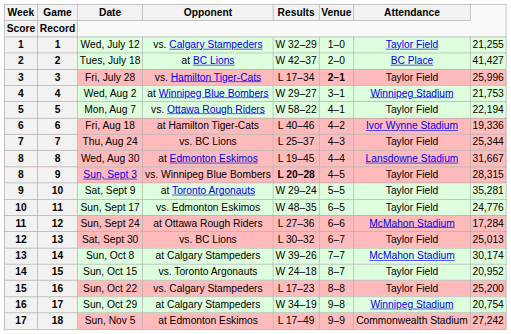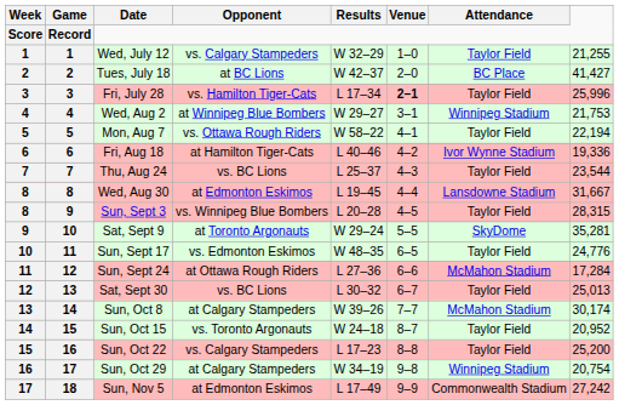Thu, Aug 24 | column 8: 25,344 -> 23,544
Sun, Sept 3 | Results: bold -> normal
Sat, Sept 9 | Attendance: Taylor Field -> SkyDome
